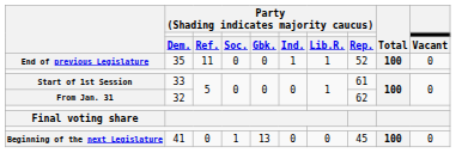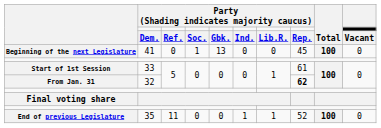rows swapped: End of previous Legislature <-> Beginning of the next Legislature
From Jan. 31 | column 8: normal -> bold
